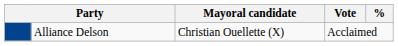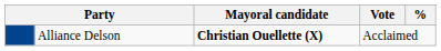Alliance Delson | Mayoral candidate: normal -> bold
